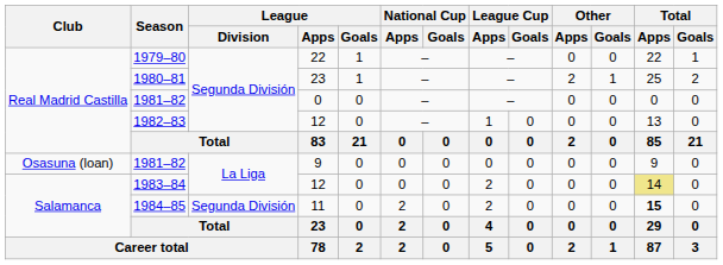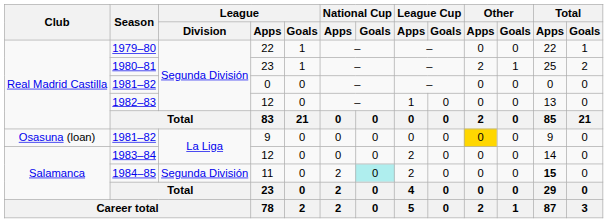1981–82 / 9 | Other / Apps: no background -> gold background
1983–84 | Total / Apps: khaki background -> no background
1984–85 | National Cup / Goals: no background -> paleturquoise background
